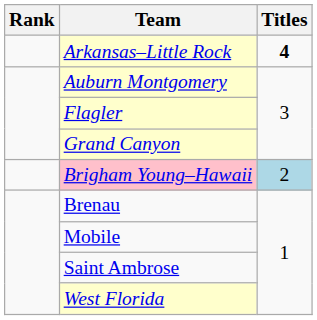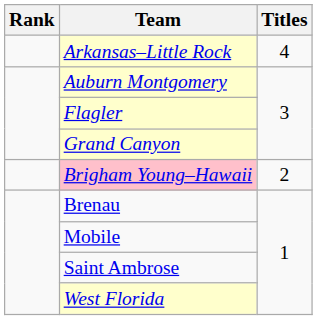Arkansas–Little Rock | Titles: bold -> normal
Brigham Young–Hawaii | Titles: lightblue background -> no background
